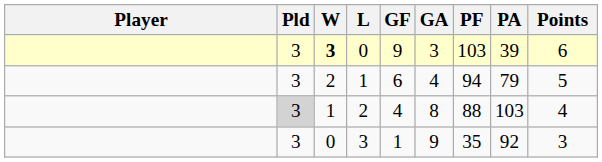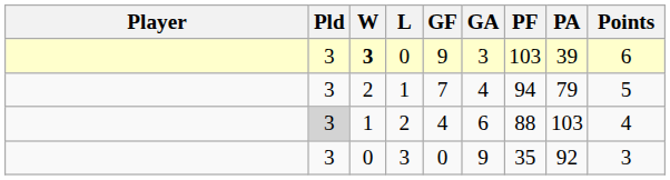row 3 | GF: 6 -> 7
row 4 | GA: 8 -> 6
row 5 | GF: 1 -> 0
